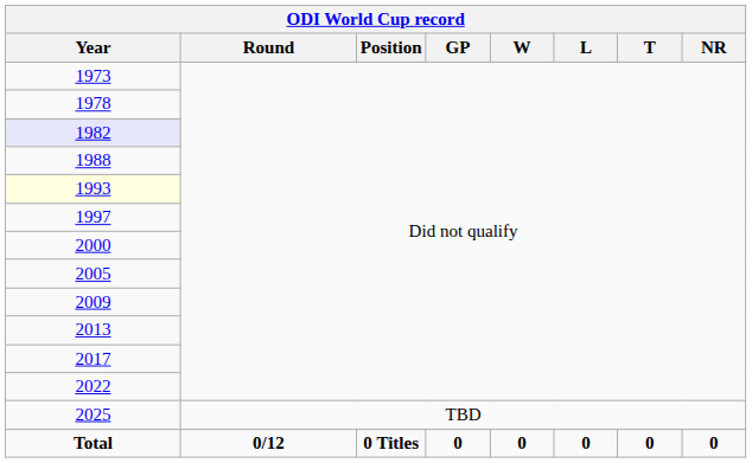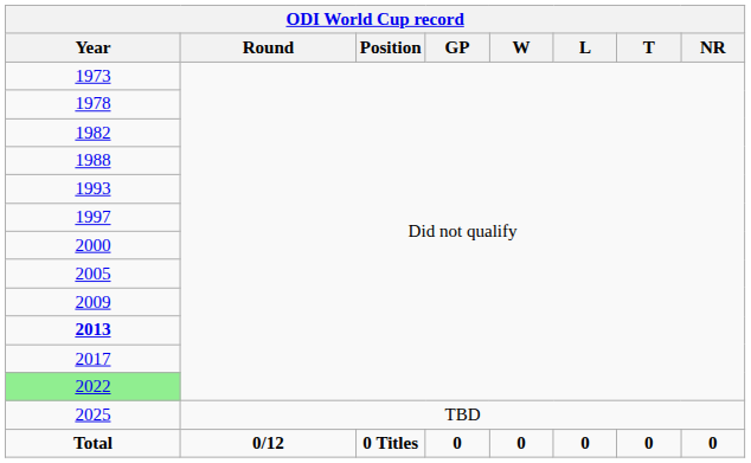1982 | ODI World Cup record / Year: lavender background -> no background
1993 | ODI World Cup record / Year: lightyellow background -> no background
2013 | ODI World Cup record / Year: normal -> bold
2022 | ODI World Cup record / Year: no background -> lightgreen background
